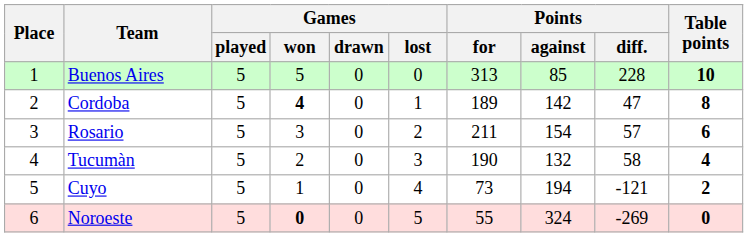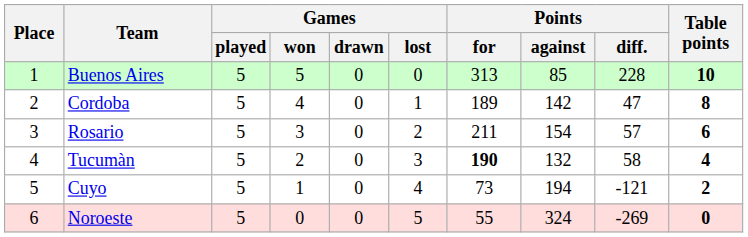Cordoba | Games / won: bold -> normal
Tucumàn | Points / for: normal -> bold
Noroeste | Games / won: bold -> normal
